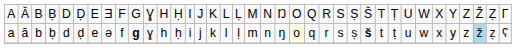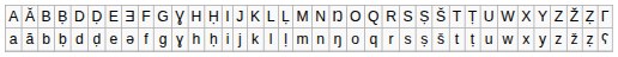a | column 10: bold -> normal
a | column 22: lightyellow background -> no background
a | column 27: bold -> normal
a | column 35: lightblue background -> no background
